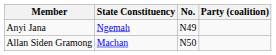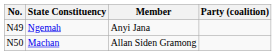columns swapped: No. <-> Member
